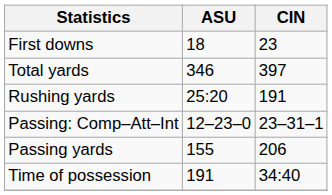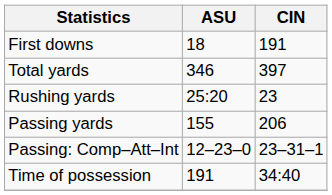First downs | CIN: 23 -> 191
Rushing yards | CIN: 191 -> 23
rows swapped: Passing yards <-> Passing: Comp–Att–Int
